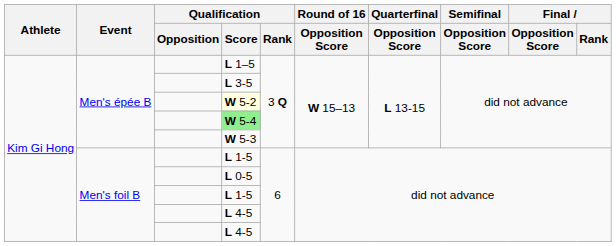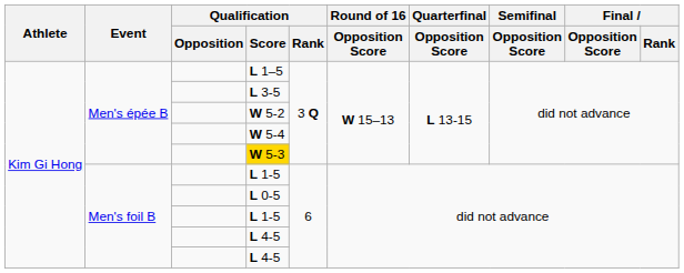W 5-2 | Qualification / Score: lightyellow background -> no background
W 5-4 | Qualification / Score: lightgreen background -> no background
W 5-3 | Qualification / Score: no background -> gold background
